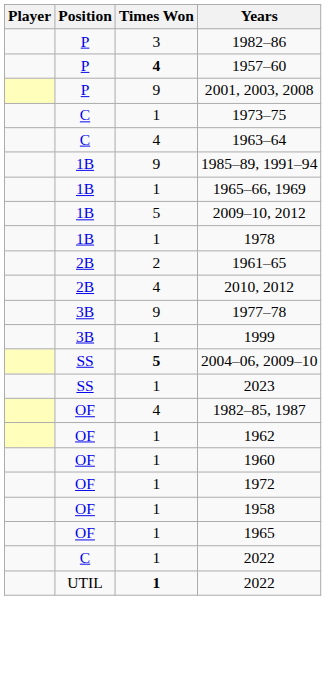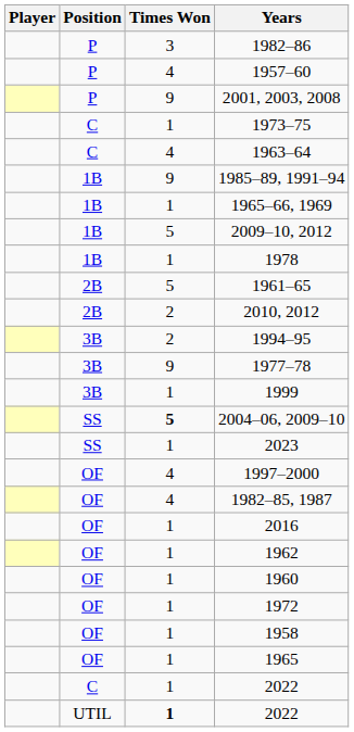1957–60 | Times Won: bold -> normal
1961–65 | Times Won: 2 -> 5
2010, 2012 | Times Won: 4 -> 2
+ row: 3B | 2 | 1994–95
+ row: OF | 4 | 1997–2000
+ row: OF | 1 | 2016
